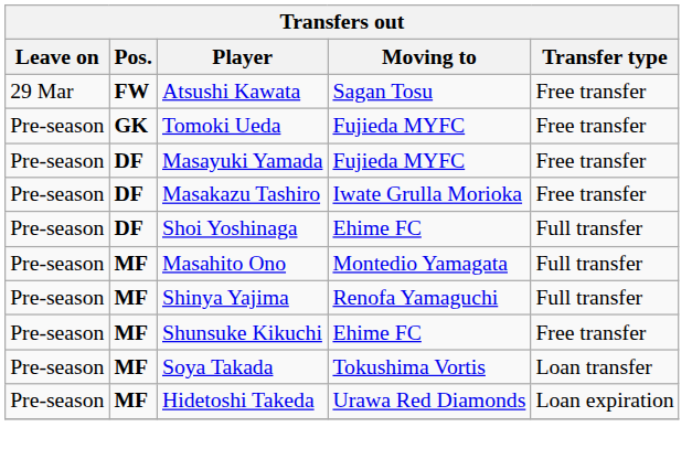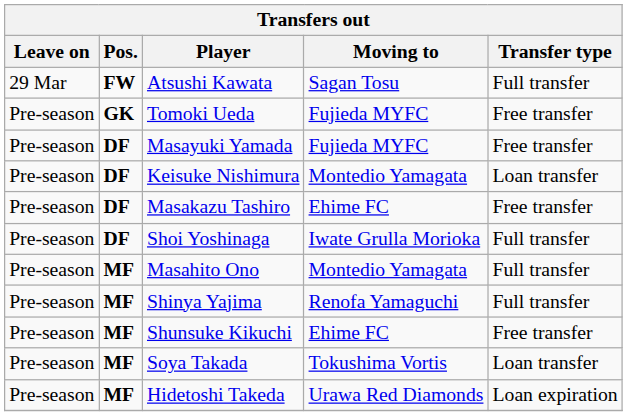Atsushi Kawata | Transfer type: Free transfer -> Full transfer
+ row: Pre-season | DF | Keisuke Nishimura | Montedio Yamagata | Loan transfer
Masakazu Tashiro | Moving to: Iwate Grulla Morioka -> Ehime FC
Shoi Yoshinaga | Moving to: Ehime FC -> Iwate Grulla Morioka
